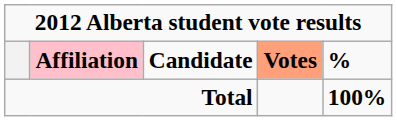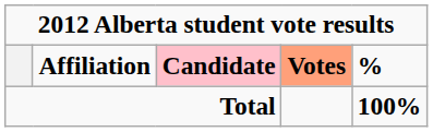row 2 | column 2: pink background -> no background
row 2 | column 3: no background -> pink background
